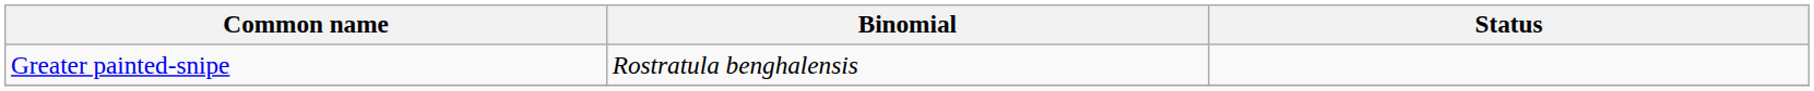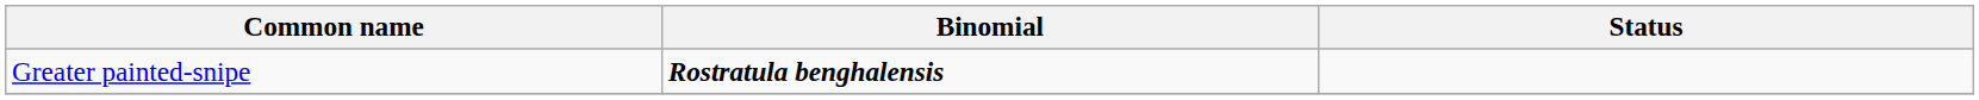Greater painted-snipe | Binomial: normal -> bold
